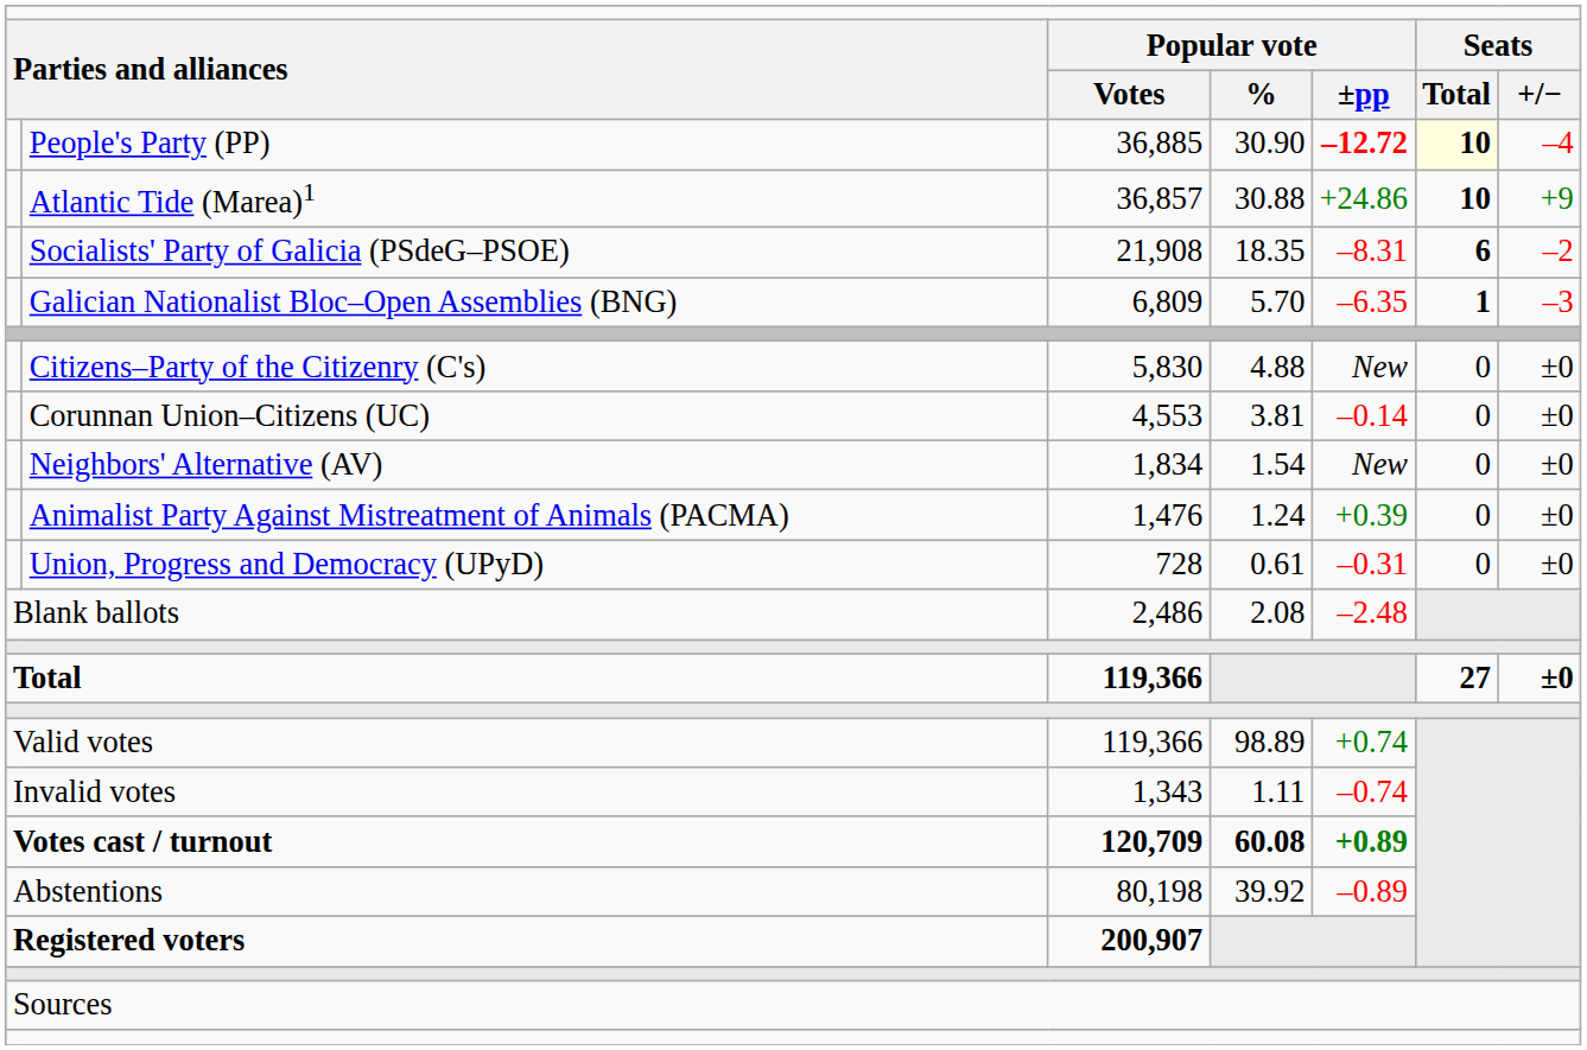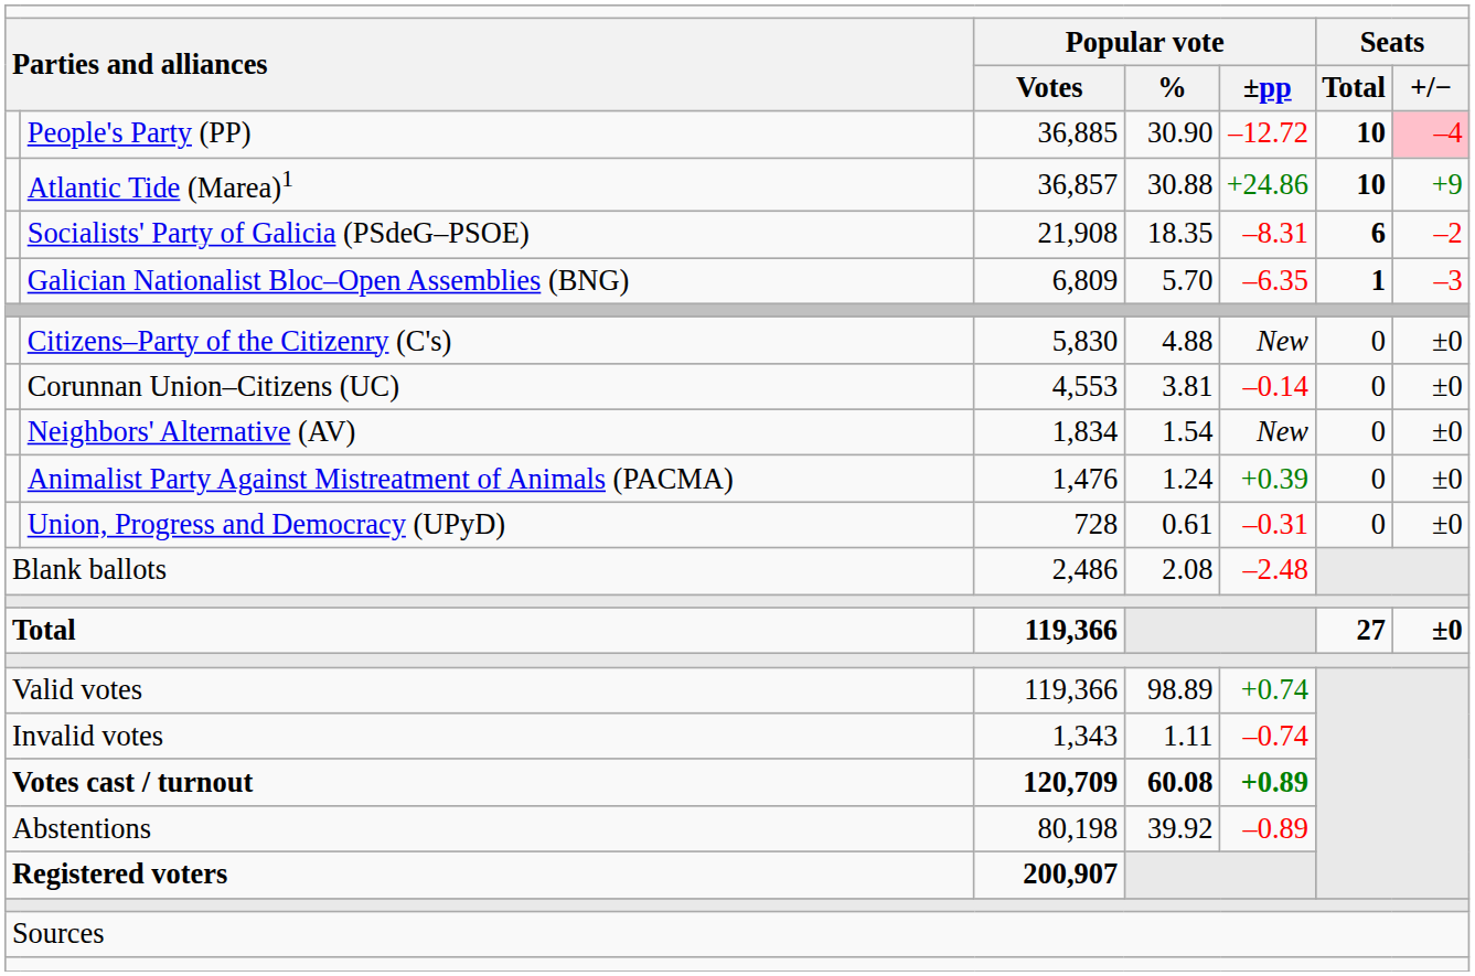People's Party (PP) | column 5: bold -> normal
People's Party (PP) | column 6: lightyellow background -> no background
People's Party (PP) | column 7: no background -> pink background
